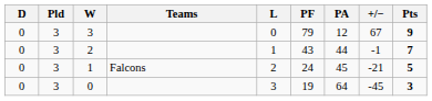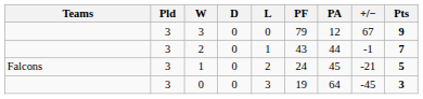columns swapped: Teams <-> D
